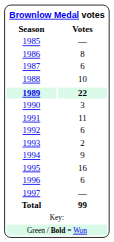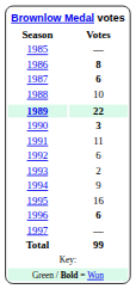1986 | Votes: normal -> bold
1987 | Votes: normal -> bold
1990 | Votes: normal -> bold
1996 | Votes: normal -> bold
